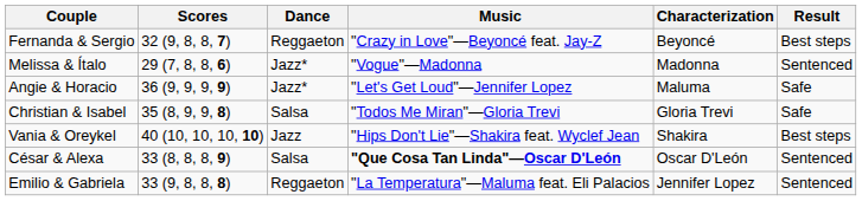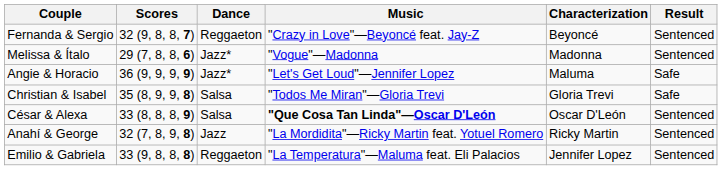Fernanda & Sergio | Result: Best steps -> Sentenced
- row: Vania & Oreykel | 40 (10, 10, 10, 10) | Jazz | "Hips Don't Lie"—Shakira feat. Wyclef Jean | Shakira | Best steps
+ row: Anahí & George | 32 (7, 8, 9, 8) | Jazz | "La Mordidita"—Ricky Martin feat. Yotuel Romero | Ricky Martin | Sentenced
